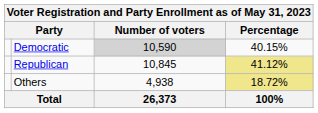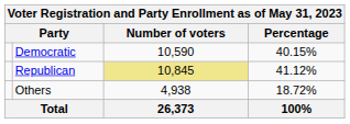Democratic | Number of voters: lightgrey background -> no background
Republican | Number of voters: no background -> khaki background
Republican | Percentage: khaki background -> no background
Others | Percentage: khaki background -> no background
